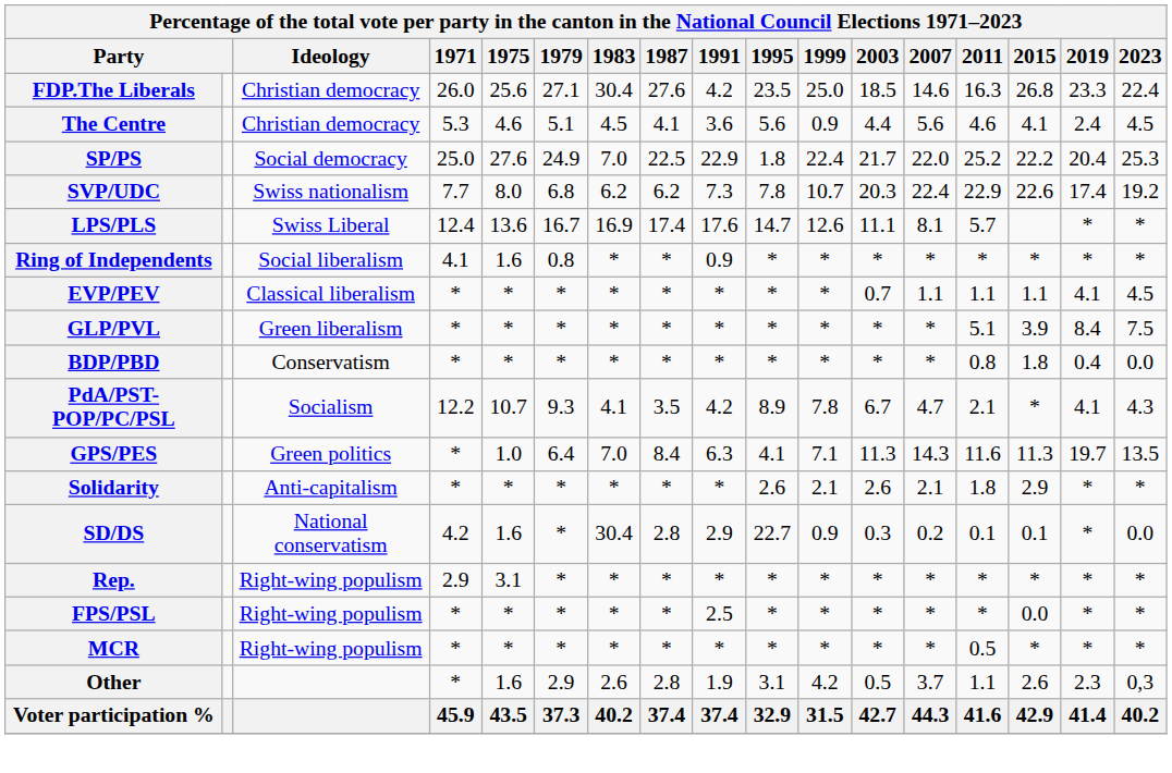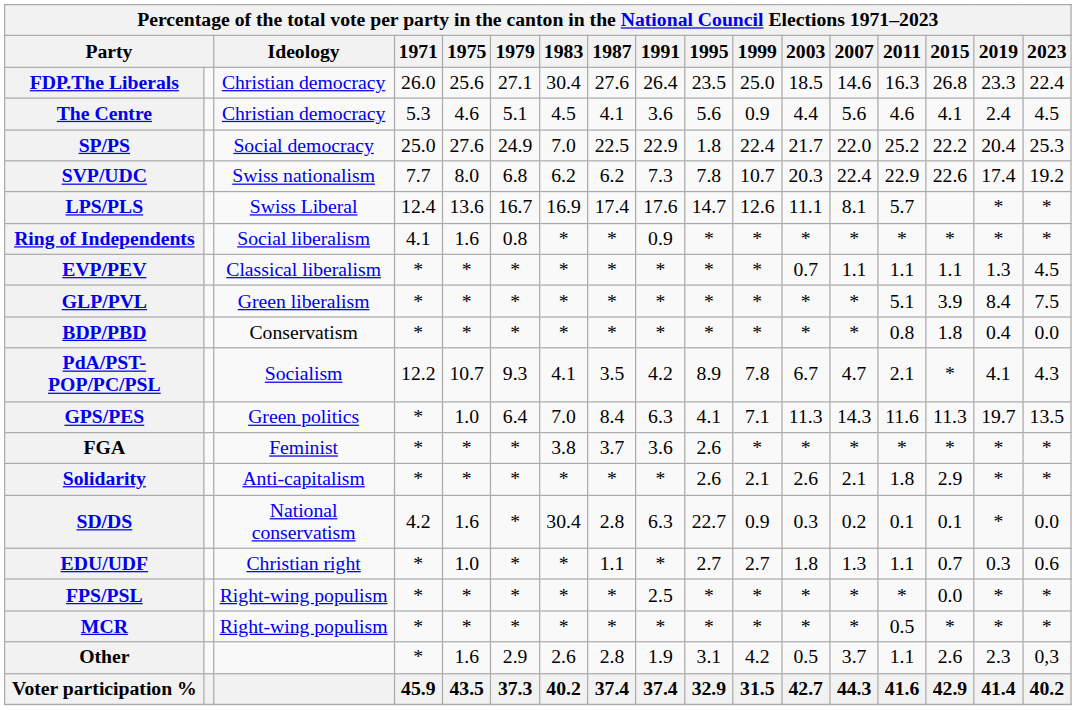FDP.The Liberals | 1991: 4.2 -> 26.4
EVP/PEV | 2019: 4.1 -> 1.3
+ row: FGA | Feminist | * | * | * | 3.8 | 3.7 | 3.6 | 2.6 | * | * | * | * | * | * | *
SD/DS | 1991: 2.9 -> 6.3
- row: Rep. | Right-wing populism | 2.9 | 3.1 | * | * | * | * | * | * | * | * | * | * | * | *
+ row: EDU/UDF | Christian right | * | 1.0 | * | * | 1.1 | * | 2.7 | 2.7 | 1.8 | 1.3 | 1.1 | 0.7 | 0.3 | 0.6
